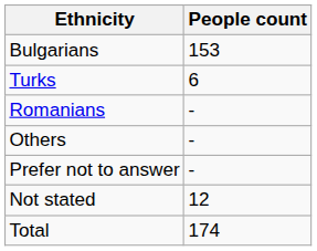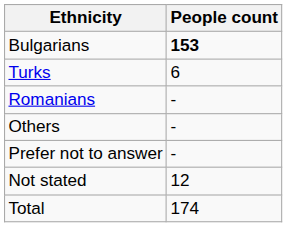Bulgarians | People count: normal -> bold
